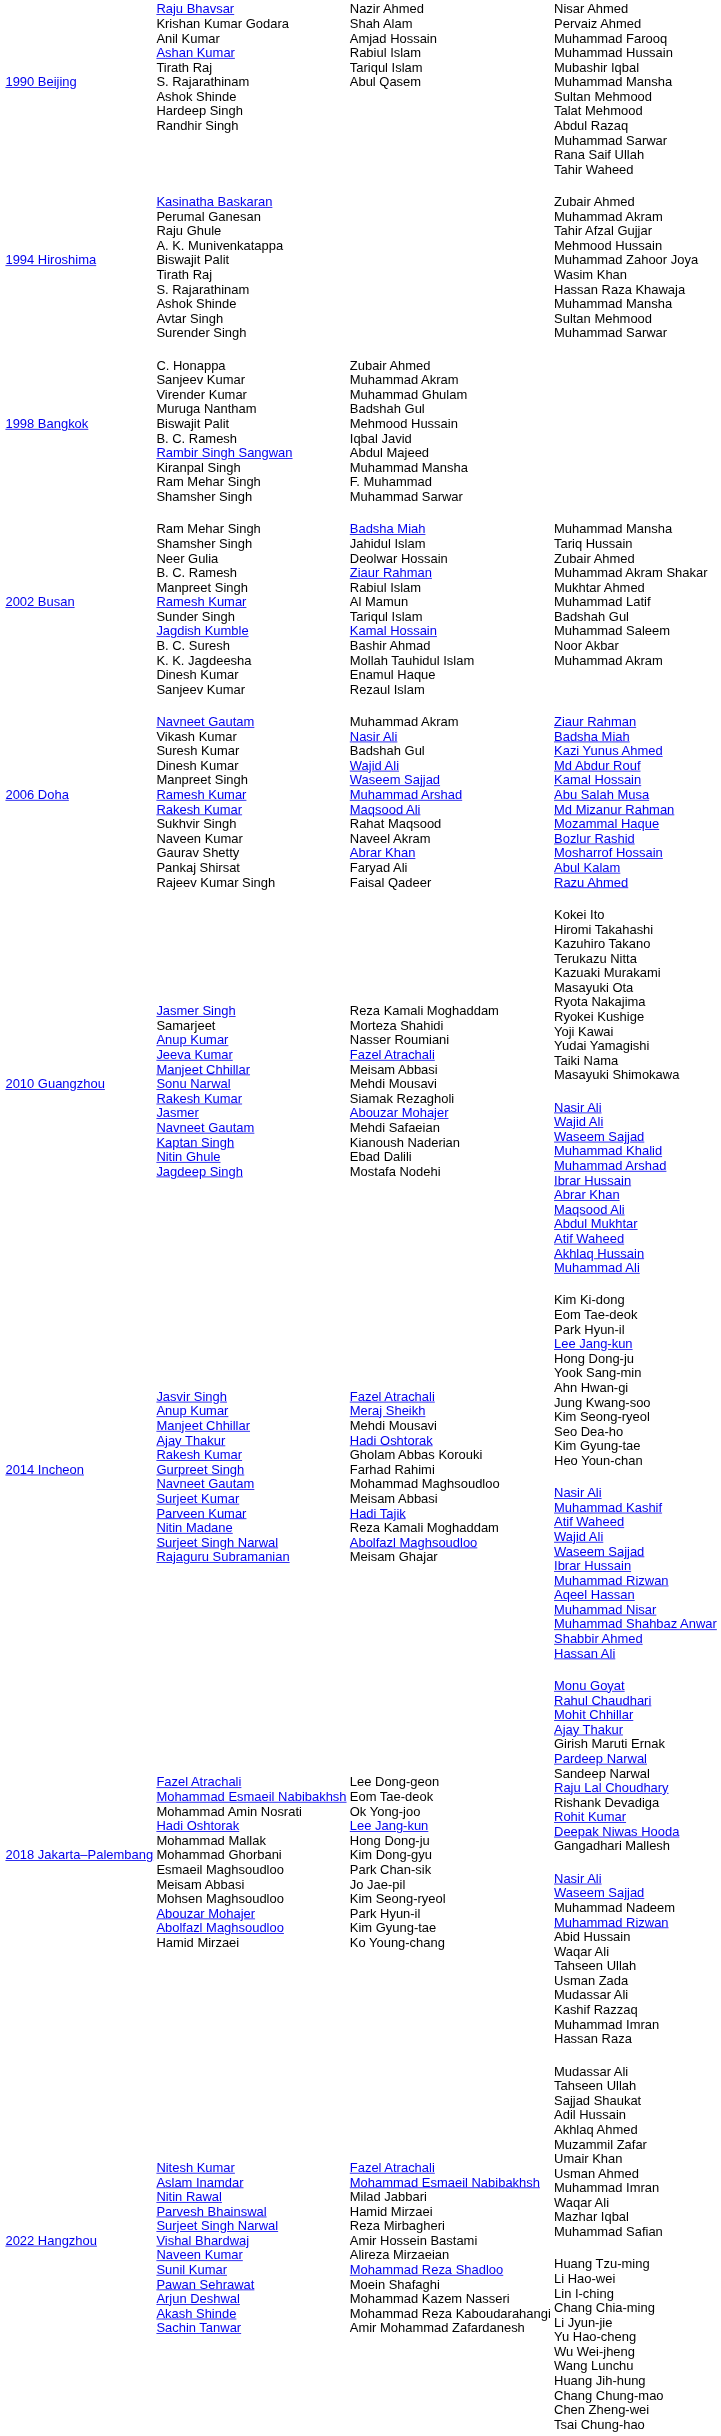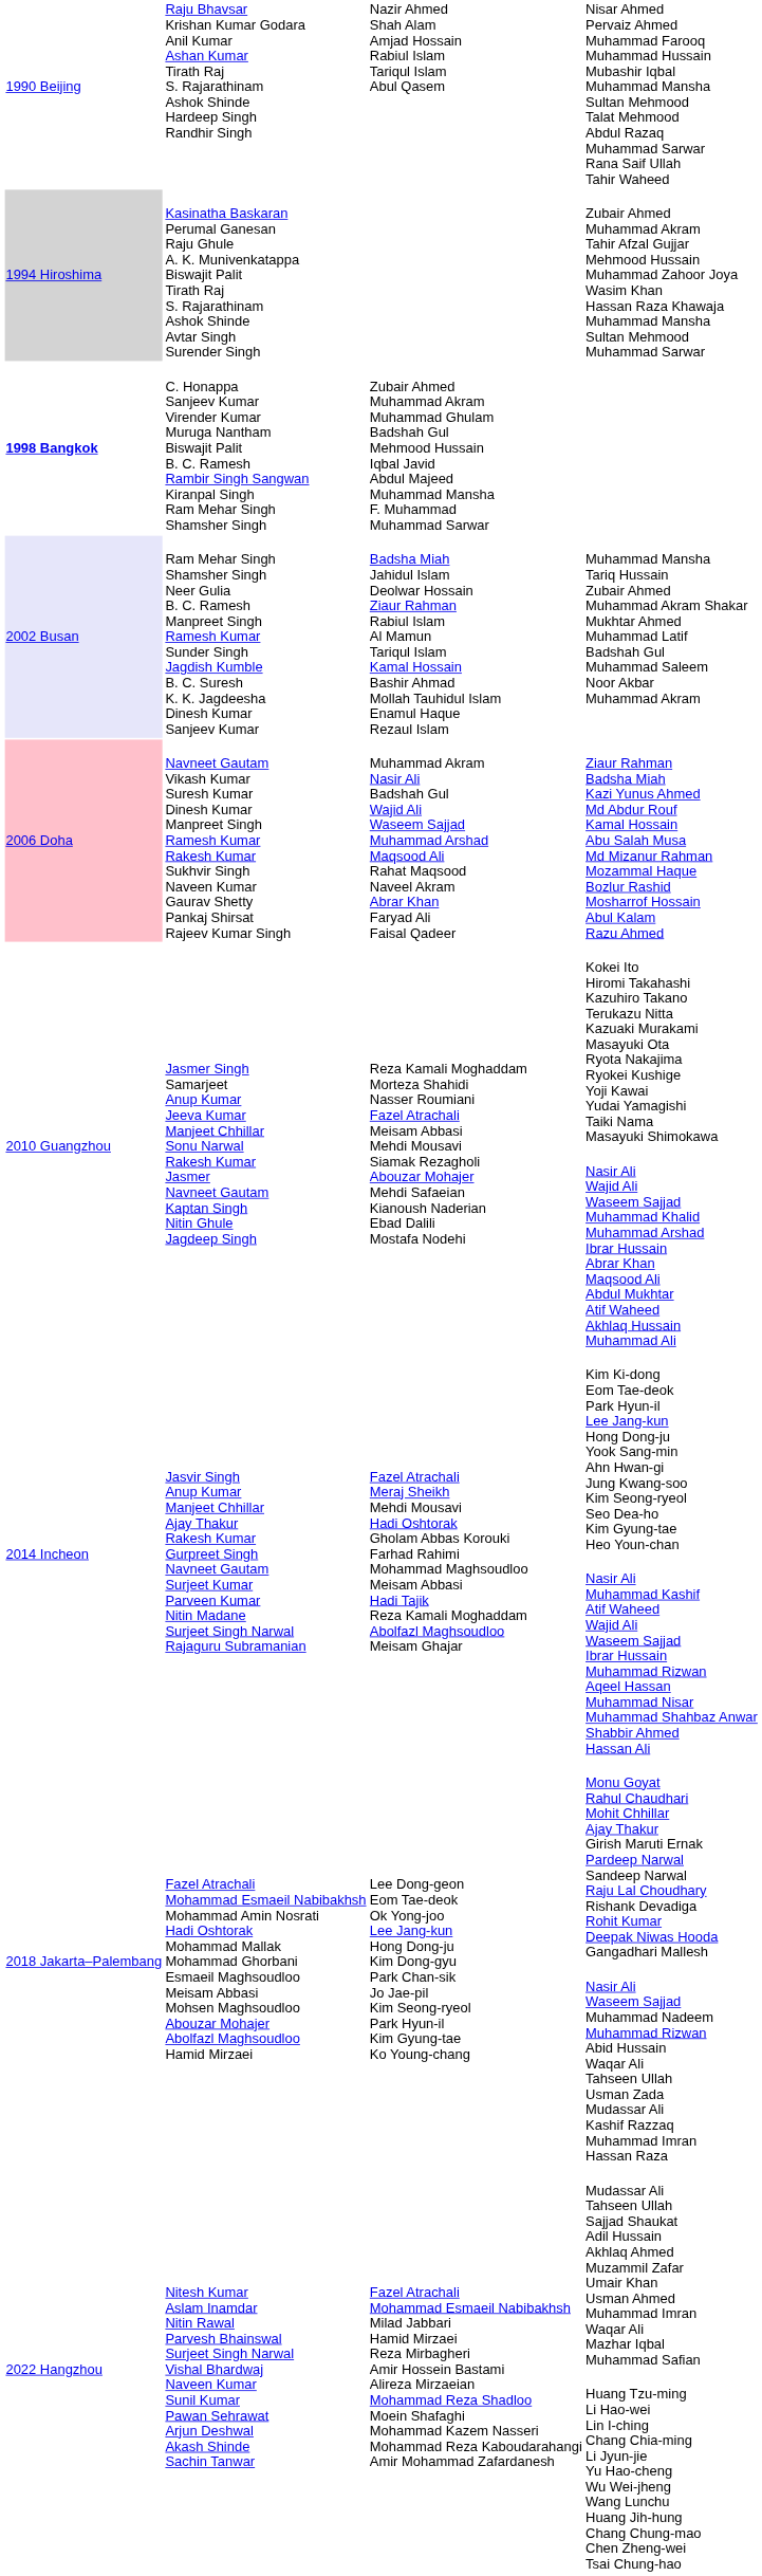row 2 | column 1: no background -> lightgrey background
row 3 | column 1: normal -> bold
row 4 | column 1: no background -> lavender background
row 5 | column 1: no background -> pink background
